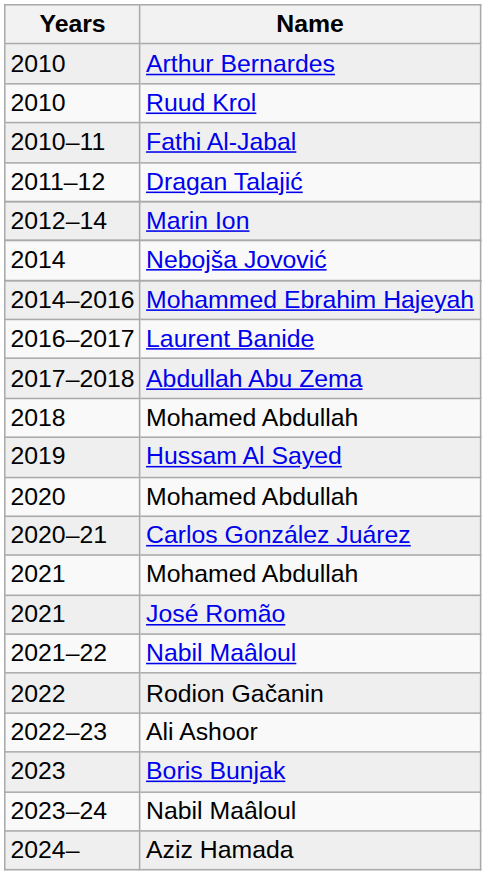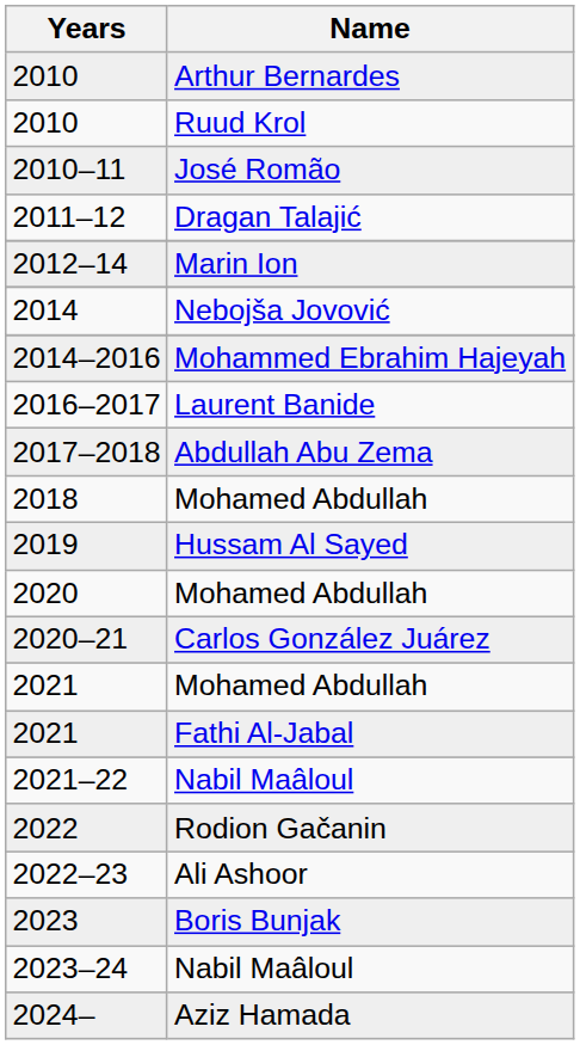row 4 | Name: Fathi Al-Jabal -> José Romão
row 16 | Name: José Romão -> Fathi Al-Jabal
